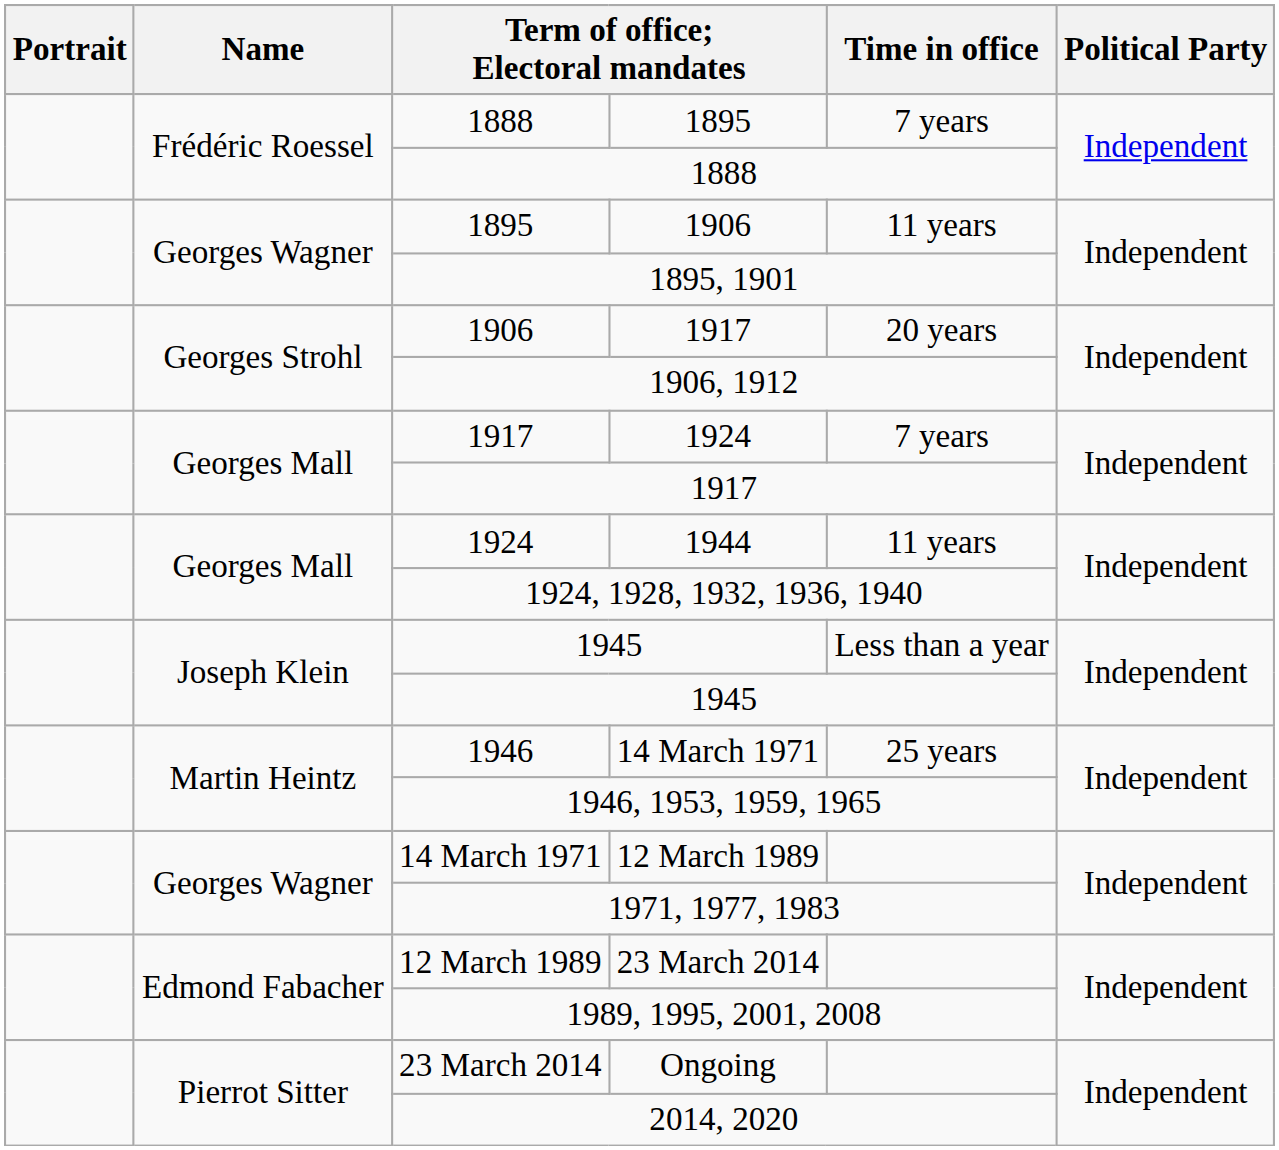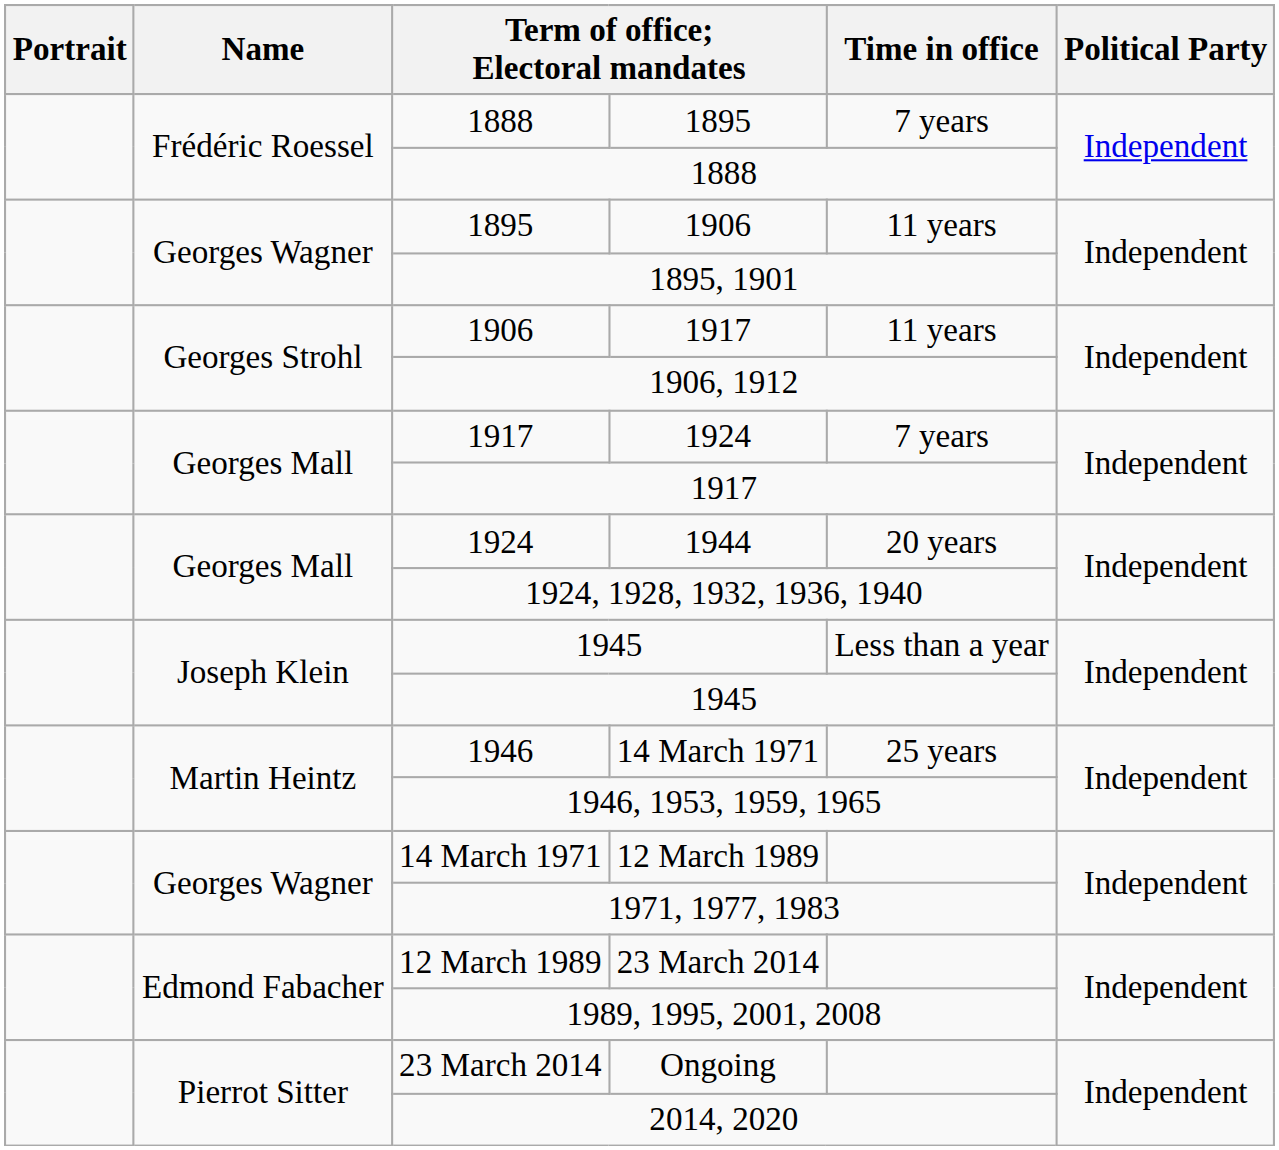1906 / 1917 | Time in office: 20 years -> 11 years
1944 | Time in office: 11 years -> 20 years
